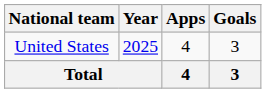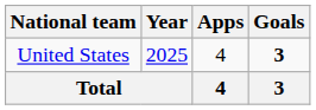United States | Goals: normal -> bold
